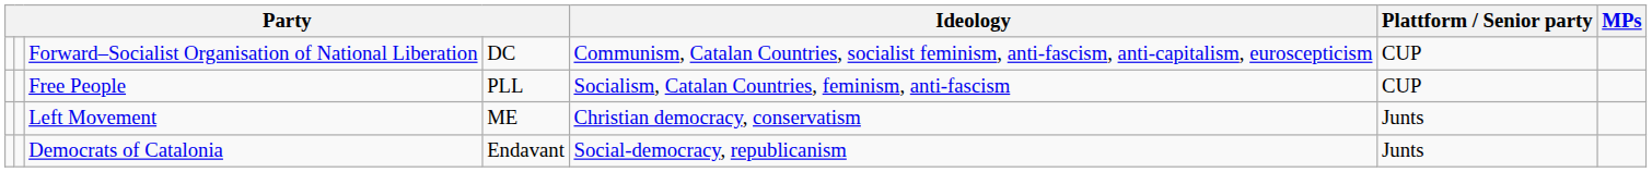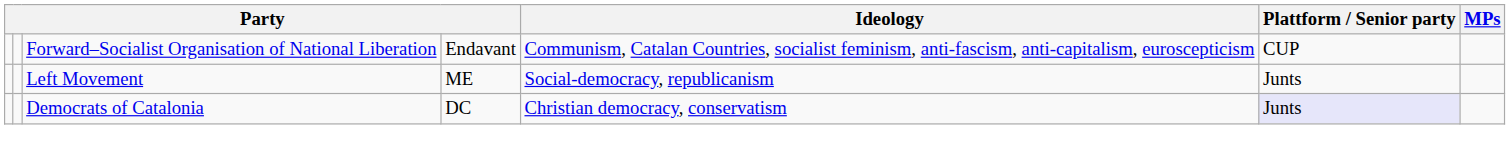Forward–Socialist Organisation of National Liberation | column 4: DC -> Endavant
- row: Free People | PLL | Socialism, Catalan Countries, feminism, anti-fascism | CUP
Left Movement | Ideology: Christian democracy, conservatism -> Social-democracy, republicanism
Democrats of Catalonia | column 4: Endavant -> DC
Democrats of Catalonia | Ideology: Social-democracy, republicanism -> Christian democracy, conservatism
Democrats of Catalonia | Plattform / Senior party: no background -> lavender background
